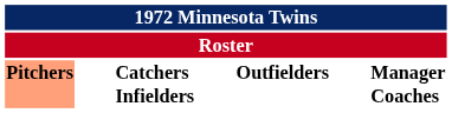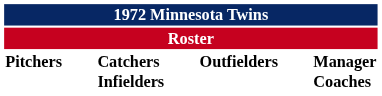Pitchers | column 1: lightsalmon background -> no background
